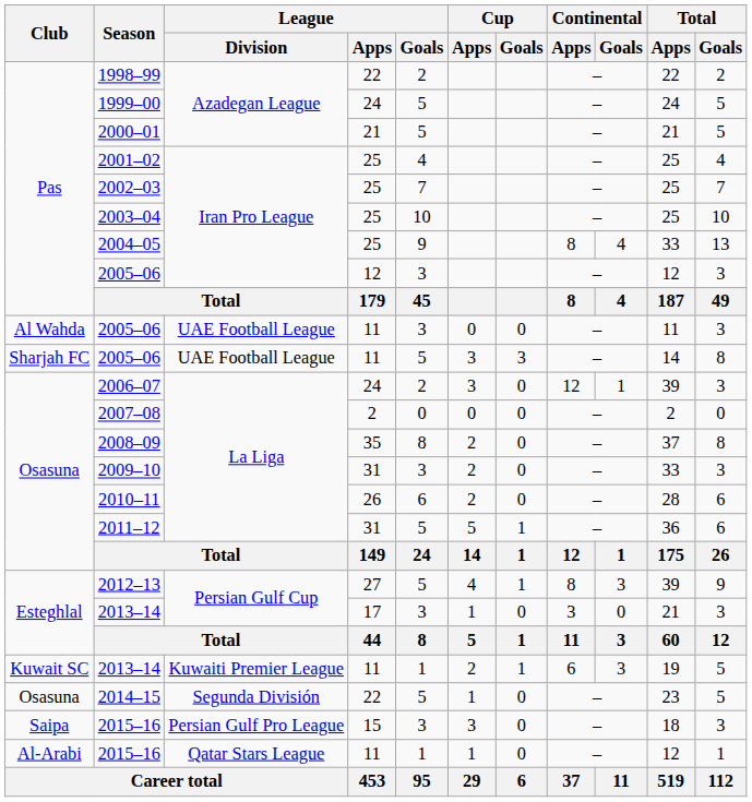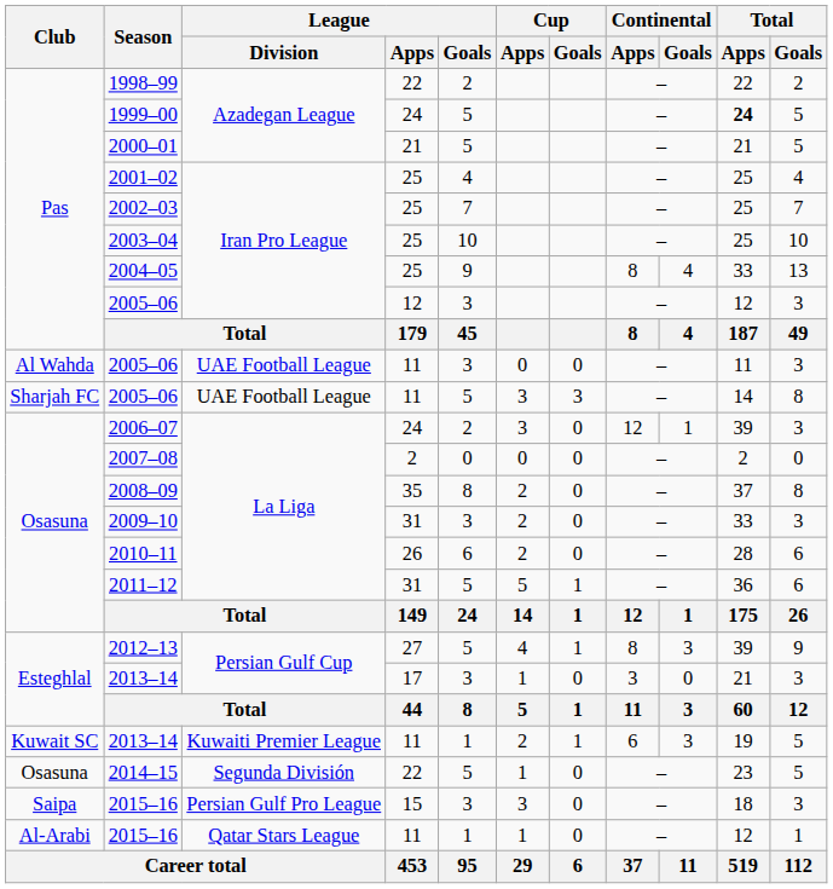1999–00 | Total / Apps: normal -> bold
